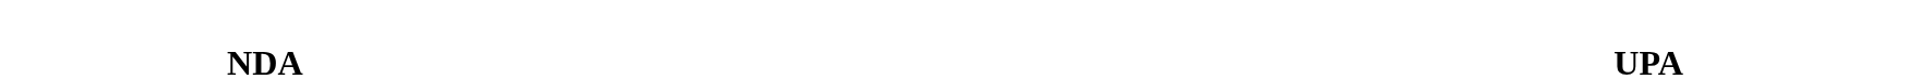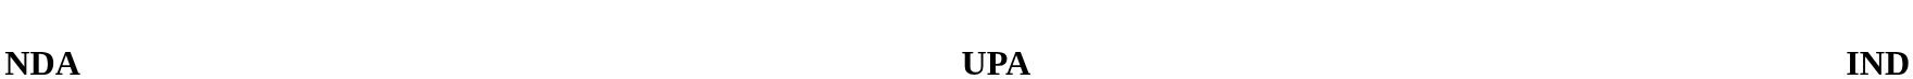+ column: 5 | IND
